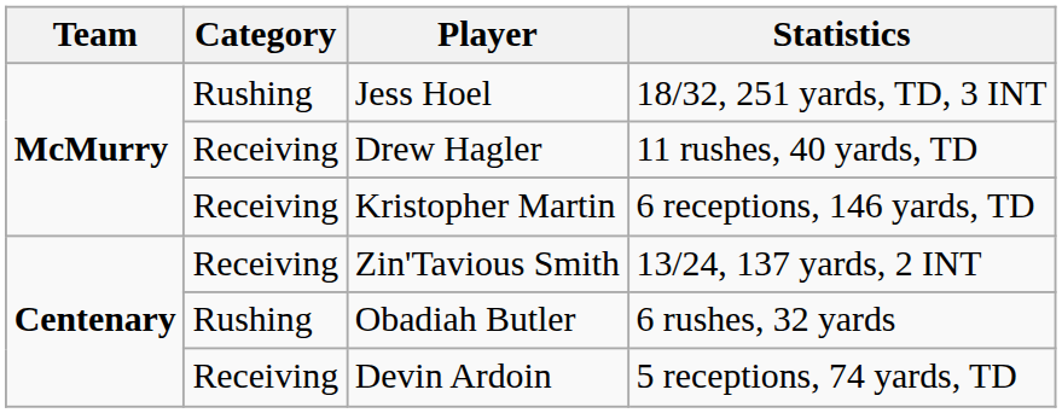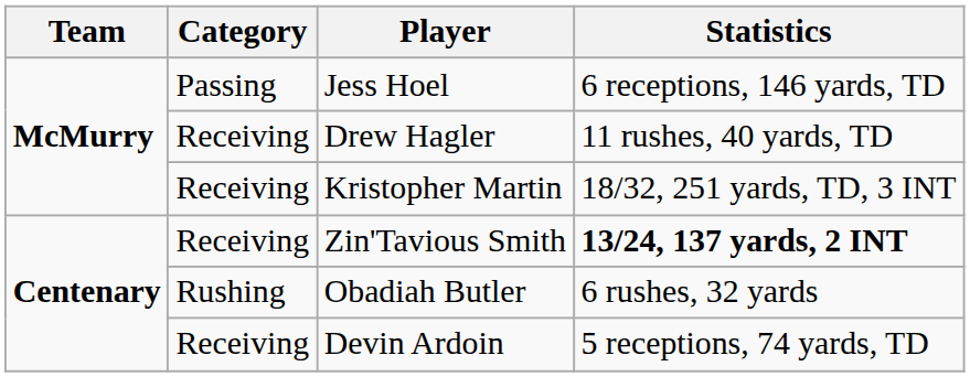Jess Hoel | Category: Rushing -> Passing
Jess Hoel | Statistics: 18/32, 251 yards, TD, 3 INT -> 6 receptions, 146 yards, TD
Kristopher Martin | Statistics: 6 receptions, 146 yards, TD -> 18/32, 251 yards, TD, 3 INT
Zin'Tavious Smith | Statistics: normal -> bold
